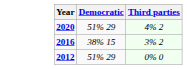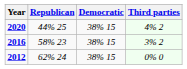+ column: Republican | 44% 25 | 58% 23 | 62% 24
2020 | Democratic: 51% 29 -> 38% 15
2012 | Democratic: 51% 29 -> 38% 15
